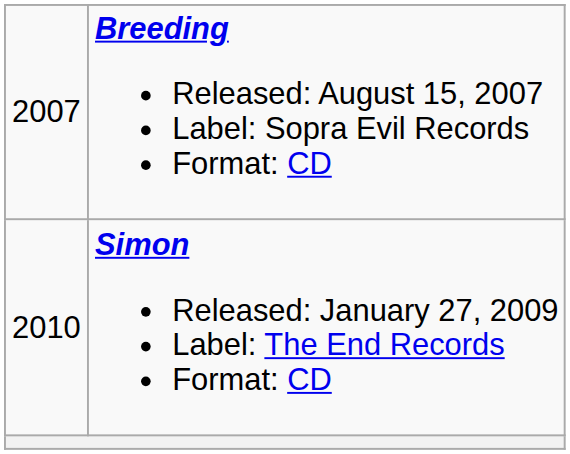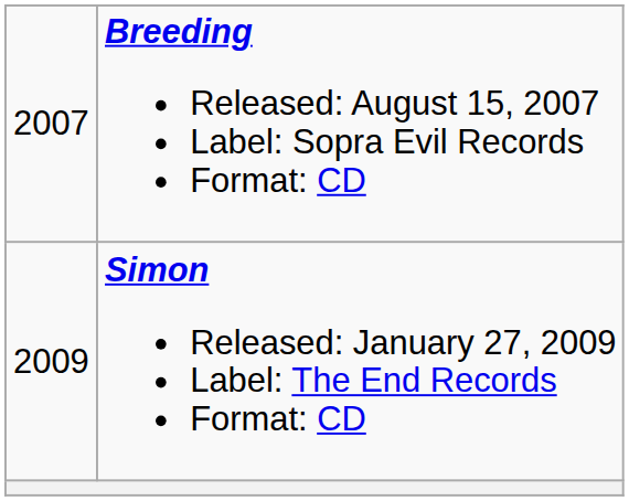row 2 | column 1: 2010 -> 2009
